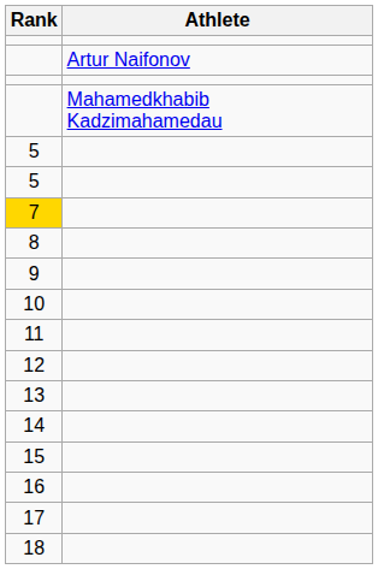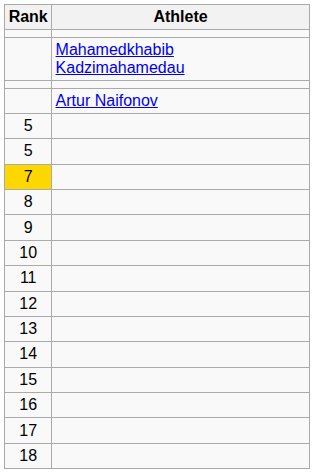row 3 | Athlete: Artur Naifonov -> Mahamedkhabib Kadzimahamedau
row 5 | Athlete: Mahamedkhabib Kadzimahamedau -> Artur Naifonov
